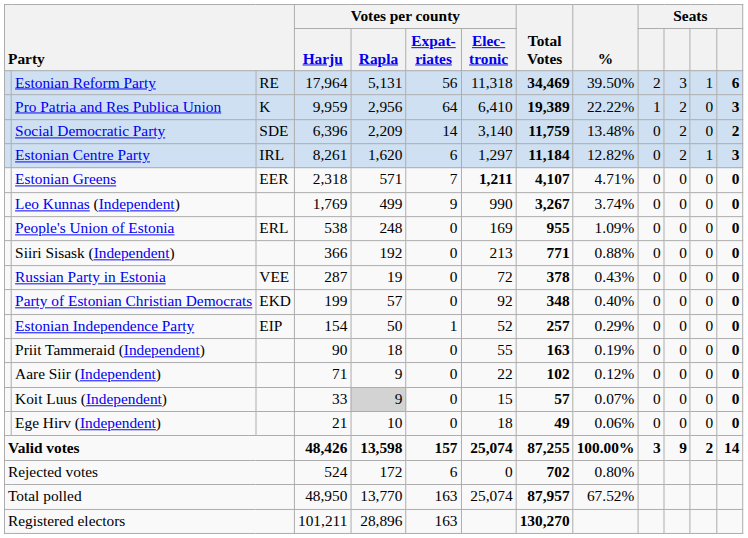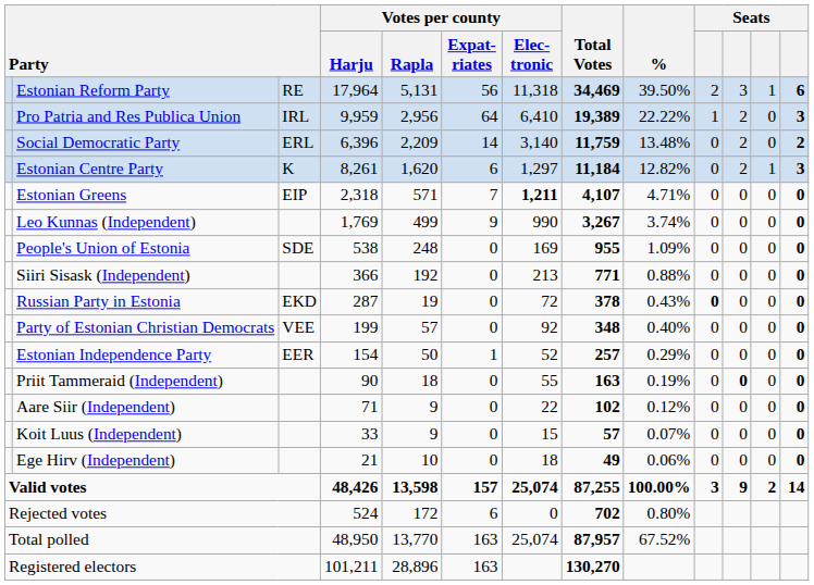Pro Patria and Res Publica Union | column 3: K -> IRL
Social Democratic Party | column 3: SDE -> ERL
Estonian Centre Party | column 3: IRL -> K
Estonian Greens | column 3: EER -> EIP
People's Union of Estonia | column 3: ERL -> SDE
Russian Party in Estonia | column 3: VEE -> EKD
Russian Party in Estonia | column 10: normal -> bold
Party of Estonian Christian Democrats | column 3: EKD -> VEE
Estonian Independence Party | column 3: EIP -> EER
Priit Tammeraid (Independent) | column 11: normal -> bold
Koit Luus (Independent) | Votes per county / Rapla: lightgrey background -> no background
